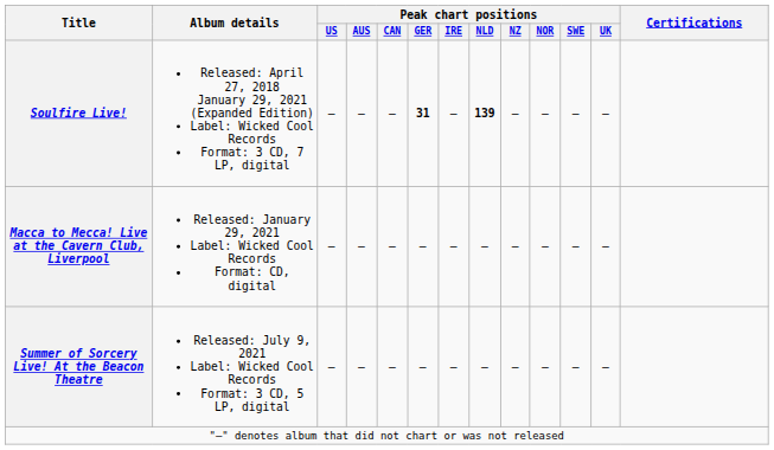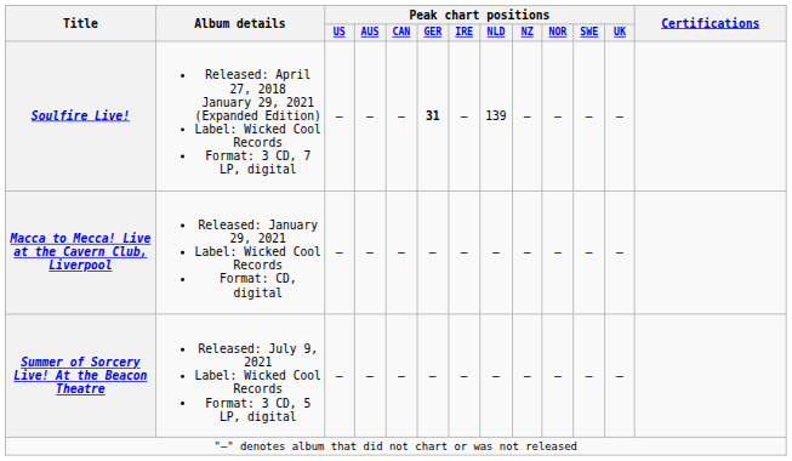Soulfire Live! | Peak chart positions / NLD: bold -> normal
